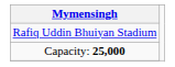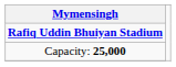Rafiq Uddin Bhuiyan Stadium | Mymensingh: normal -> bold
